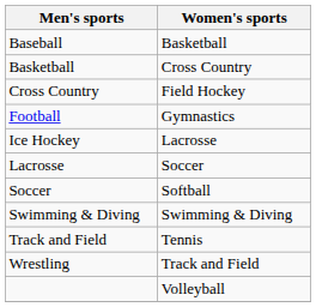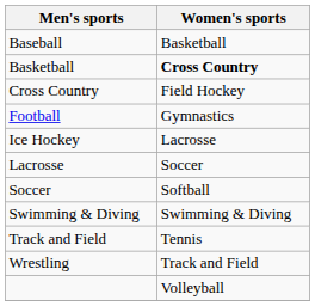row 3 | Women's sports: normal -> bold
